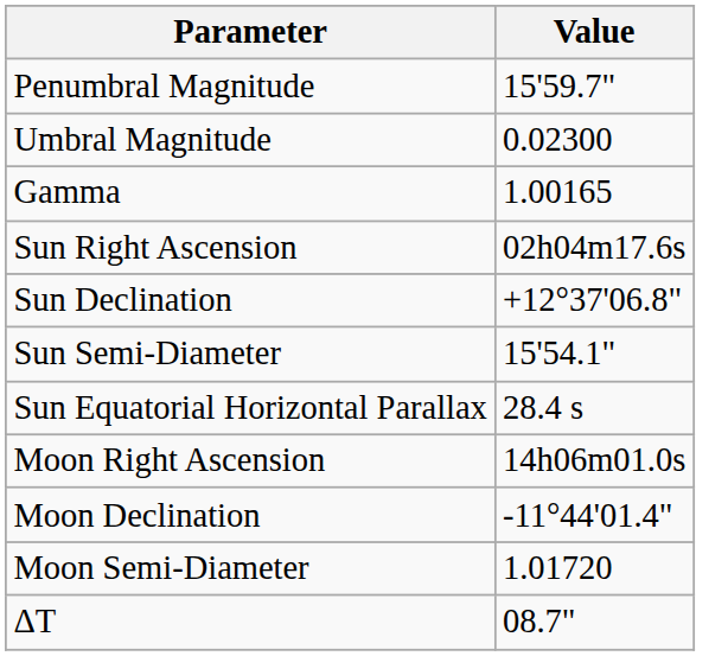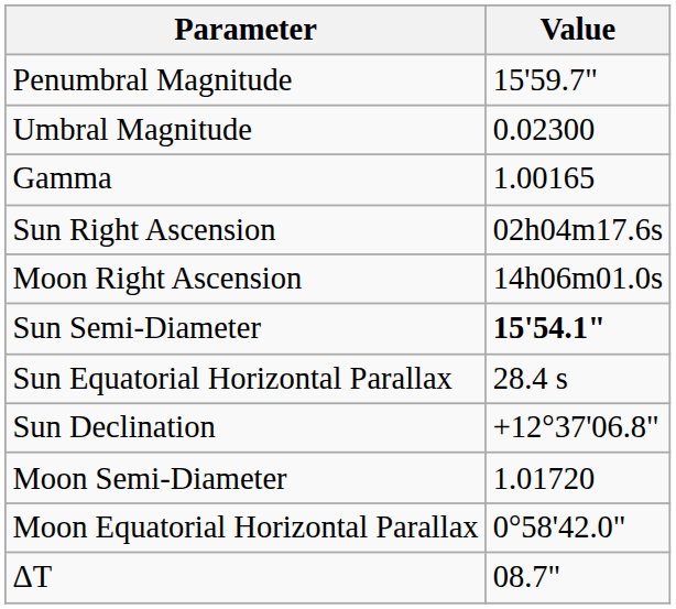rows swapped: Sun Declination <-> Moon Right Ascension
Sun Semi-Diameter | Value: normal -> bold
- row: Moon Declination | -11°44'01.4"
+ row: Moon Equatorial Horizontal Parallax | 0°58'42.0"
